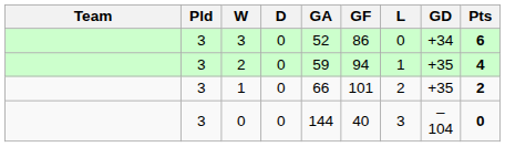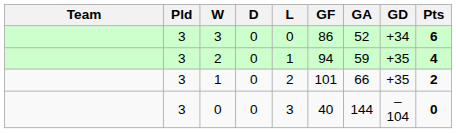columns swapped: L <-> GA
